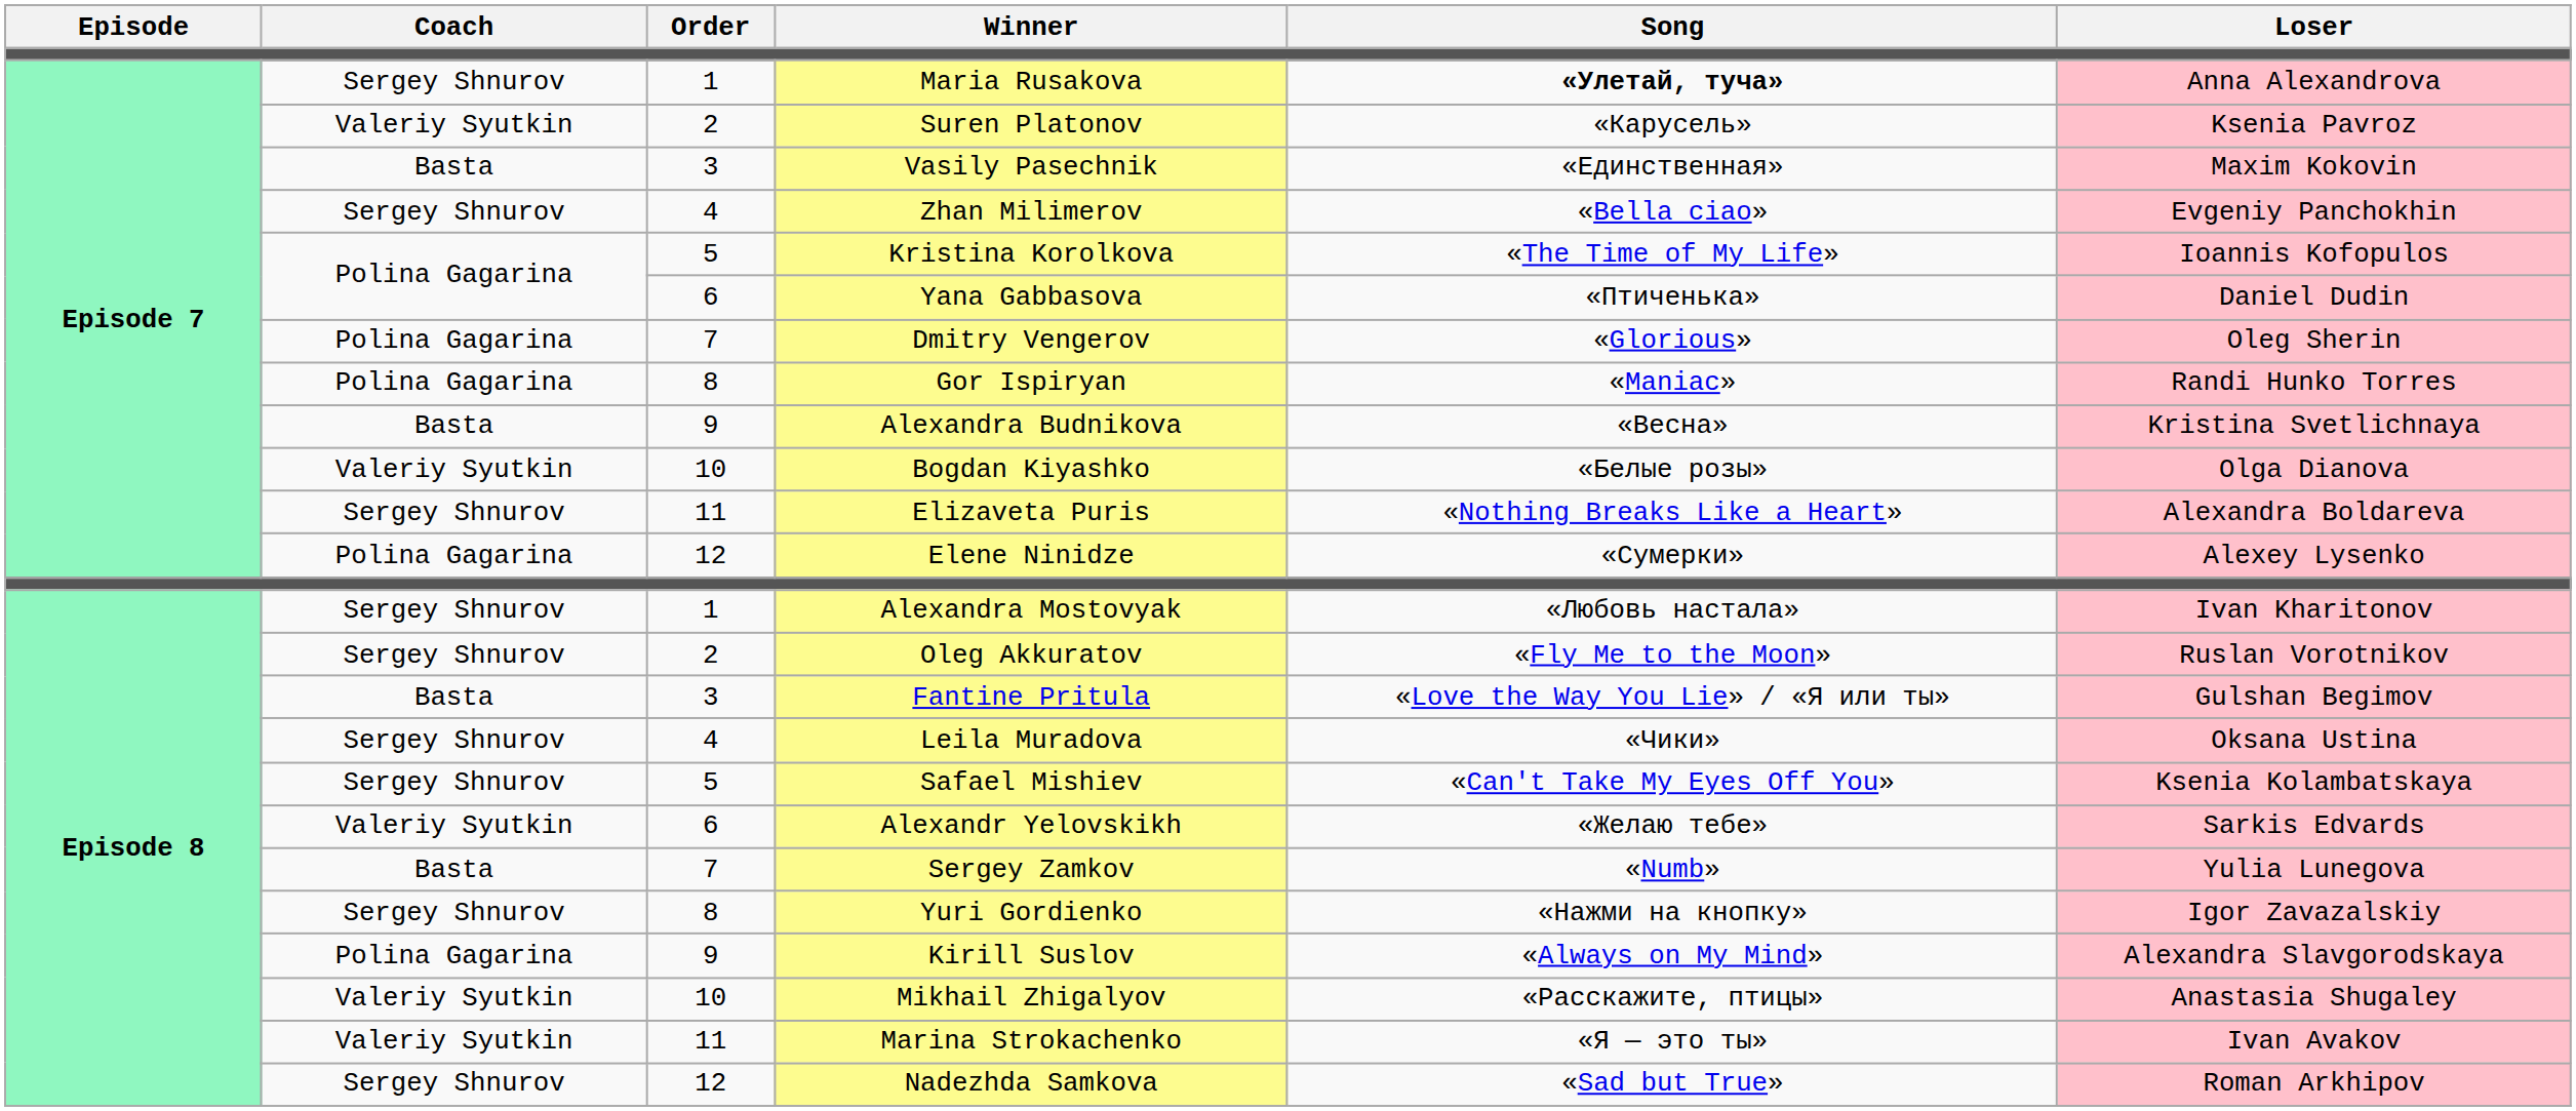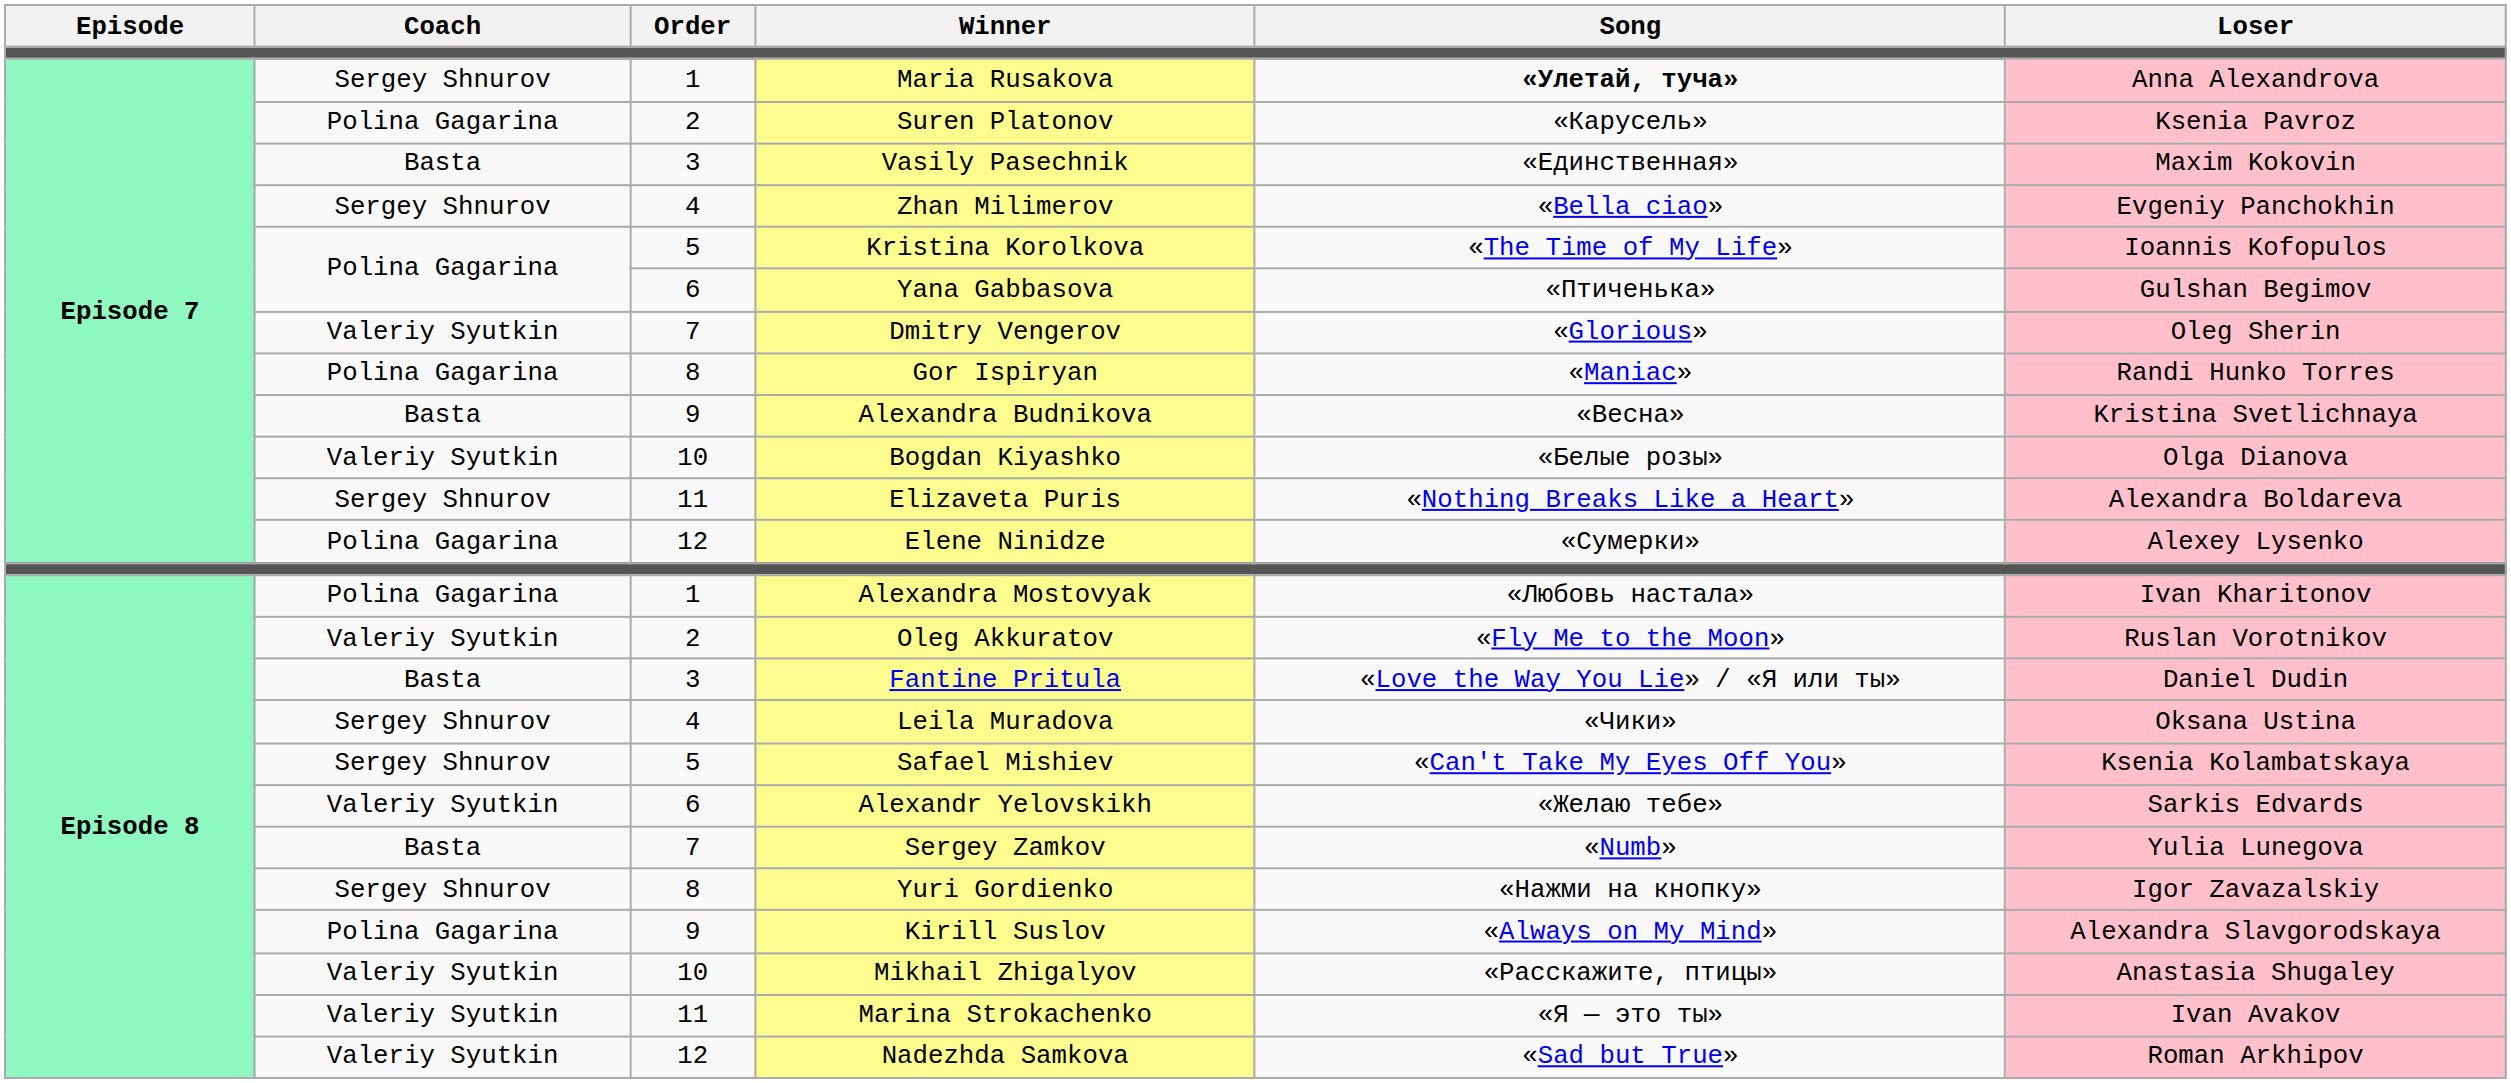Suren Platonov | Coach: Valeriy Syutkin -> Polina Gagarina
Yana Gabbasova | Loser: Daniel Dudin -> Gulshan Begimov
Dmitry Vengerov | Coach: Polina Gagarina -> Valeriy Syutkin
Alexandra Mostovyak | Coach: Sergey Shnurov -> Polina Gagarina
Oleg Akkuratov | Coach: Sergey Shnurov -> Valeriy Syutkin
Fantine Pritula | Loser: Gulshan Begimov -> Daniel Dudin
Nadezhda Samkova | Coach: Sergey Shnurov -> Valeriy Syutkin
